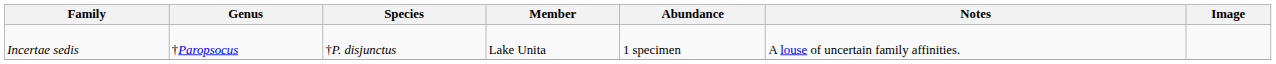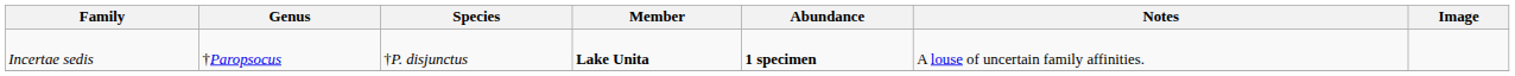Incertae sedis | Member: normal -> bold
Incertae sedis | Abundance: normal -> bold
